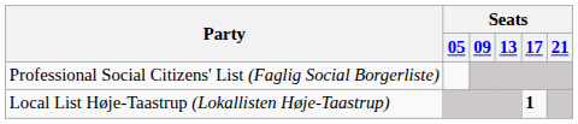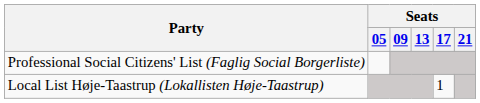Local List Høje-Taastrup (Lokallisten Høje-Taastrup) | Seats / 17: bold -> normal
